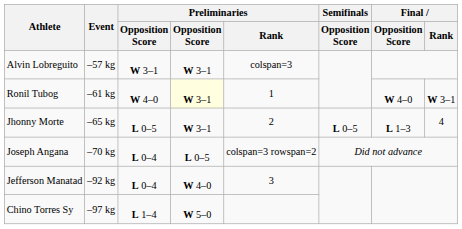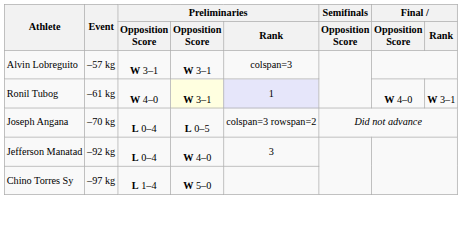Ronil Tubog | Preliminaries / Rank: no background -> lavender background
- row: Jhonny Morte | –65 kg | L 0–5 | W 3–1 | 2 | L 0–5 | L 1–3 | 4
